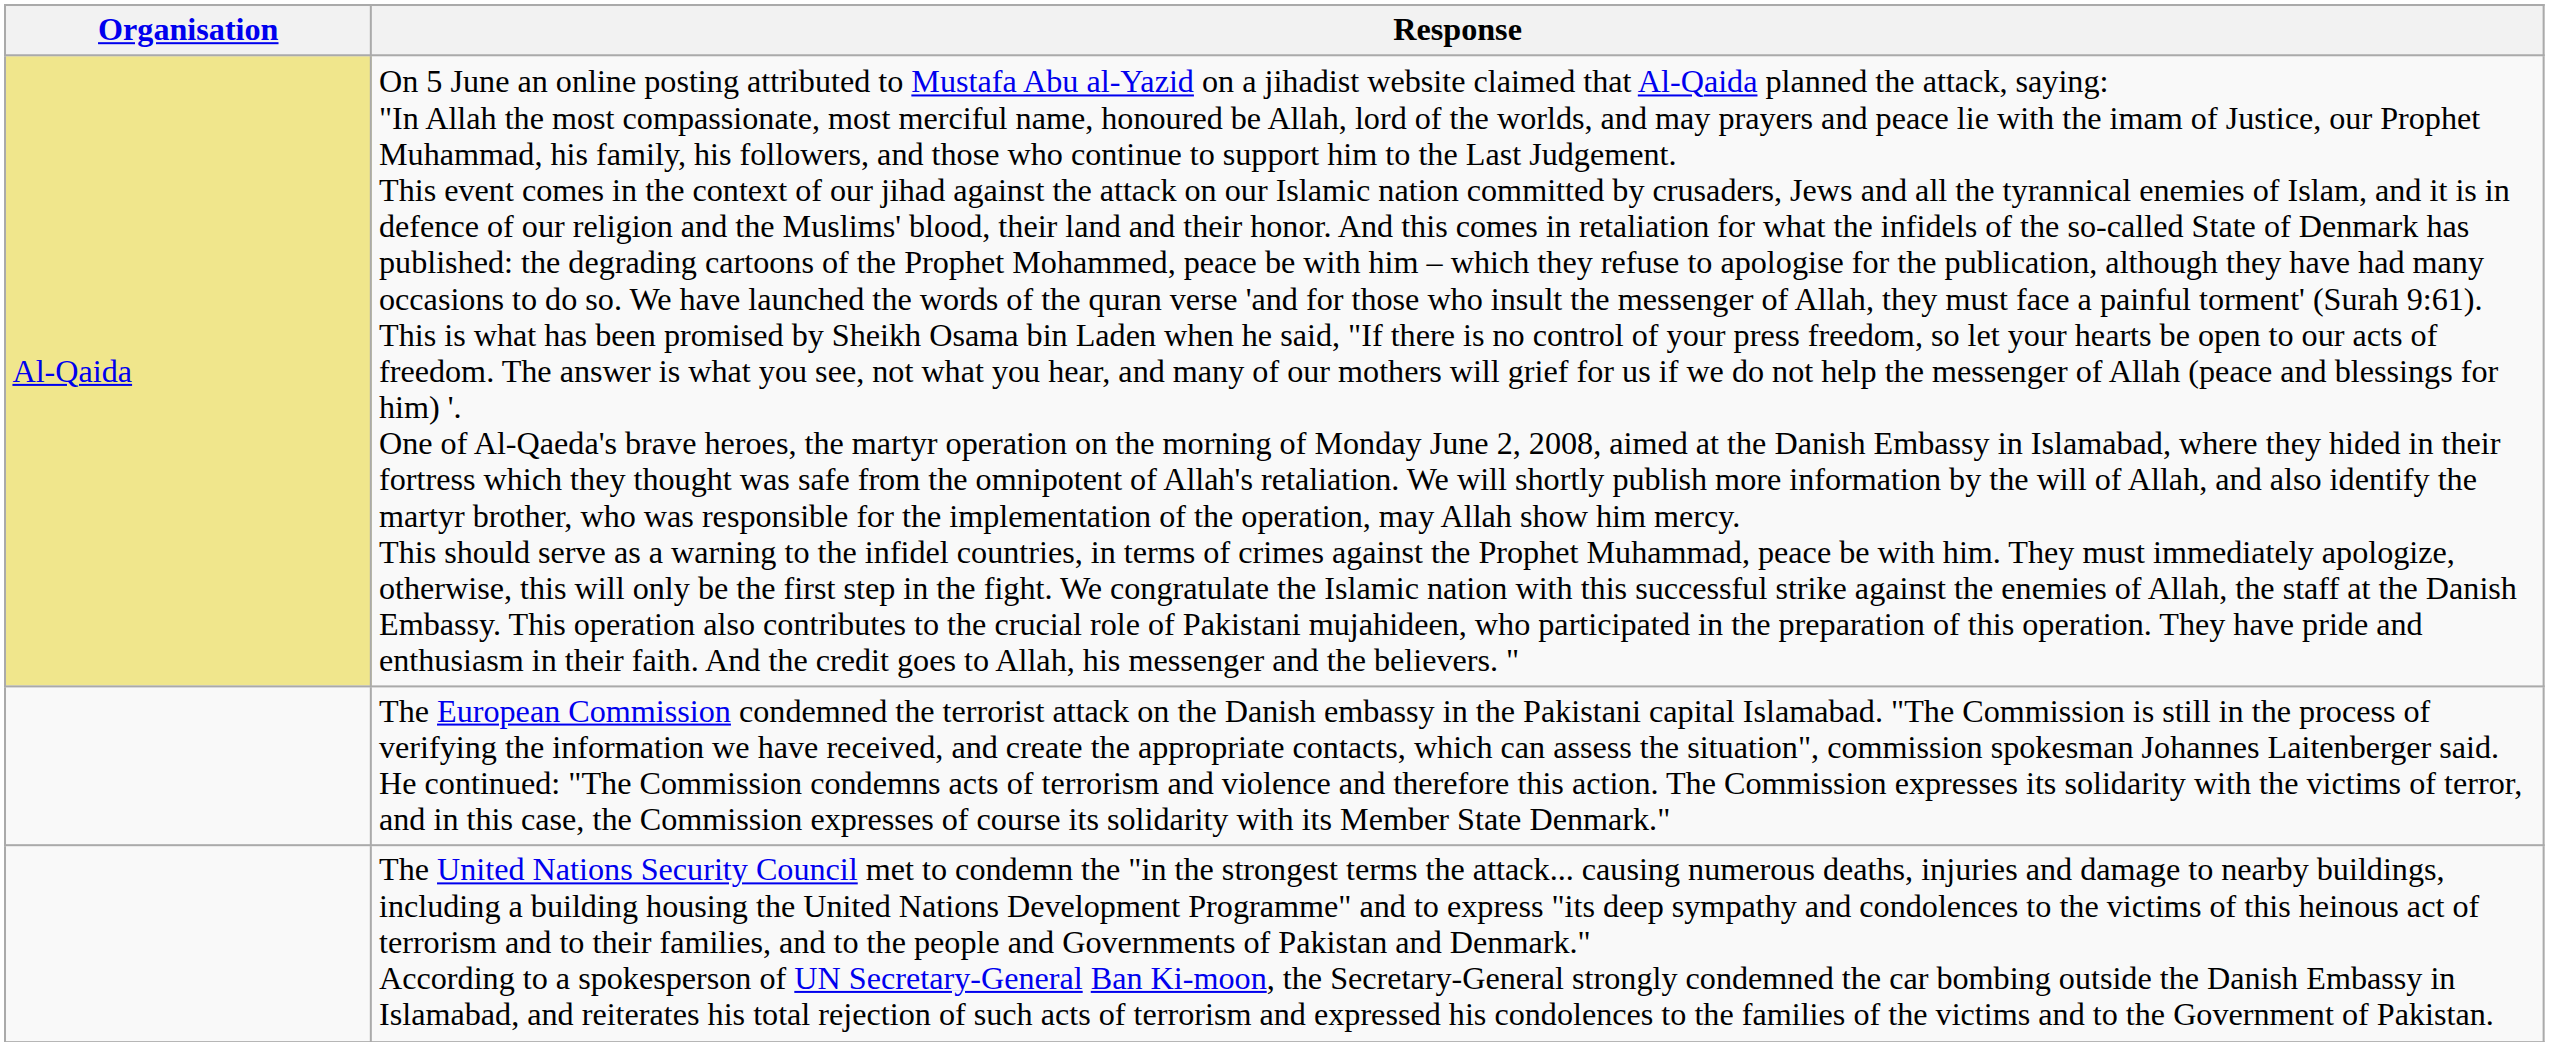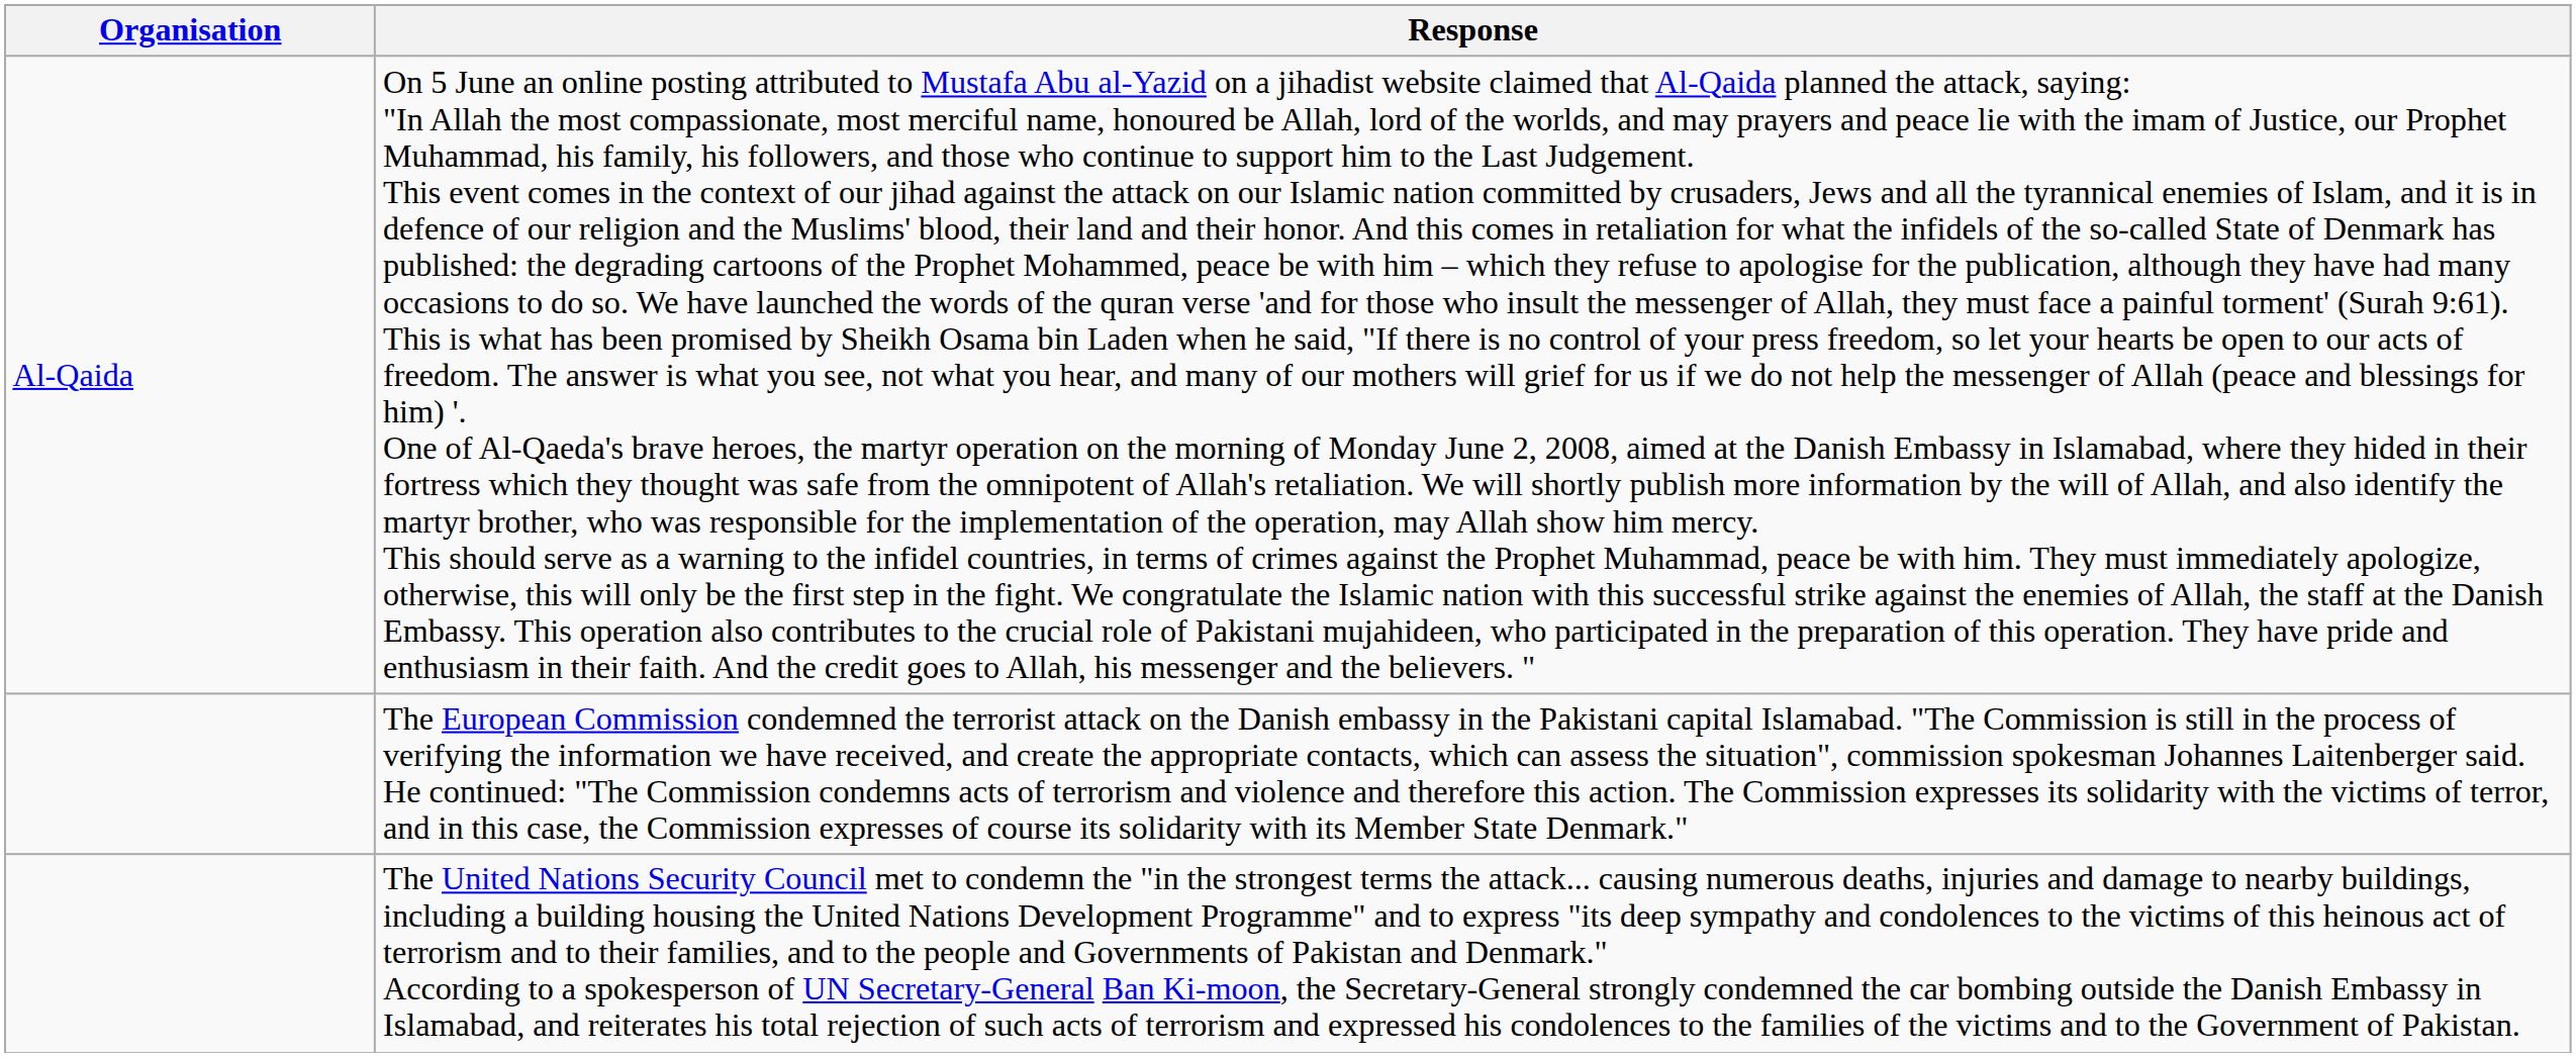row 2 | Organisation: khaki background -> no background
